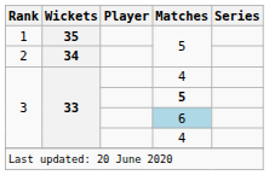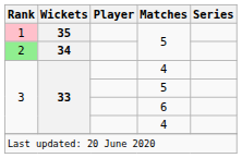1 | Rank: no background -> pink background
2 | Rank: no background -> lightgreen background
3 / 5 | Matches: bold -> normal
3 / 6 | Matches: lightblue background -> no background
